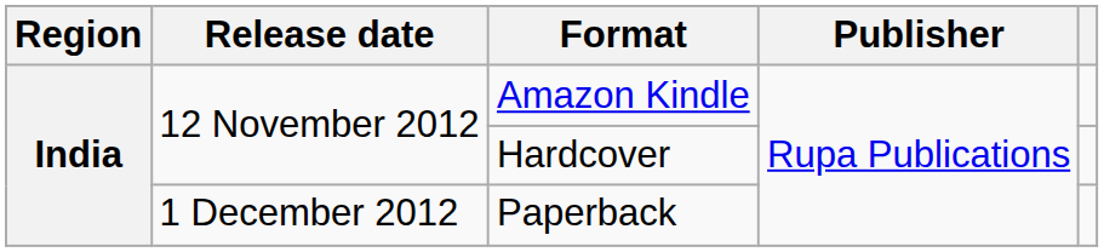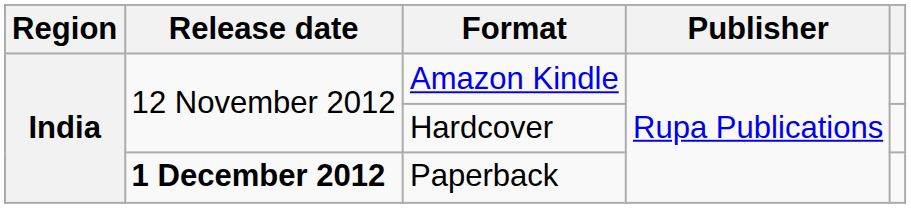Paperback | Release date: normal -> bold
